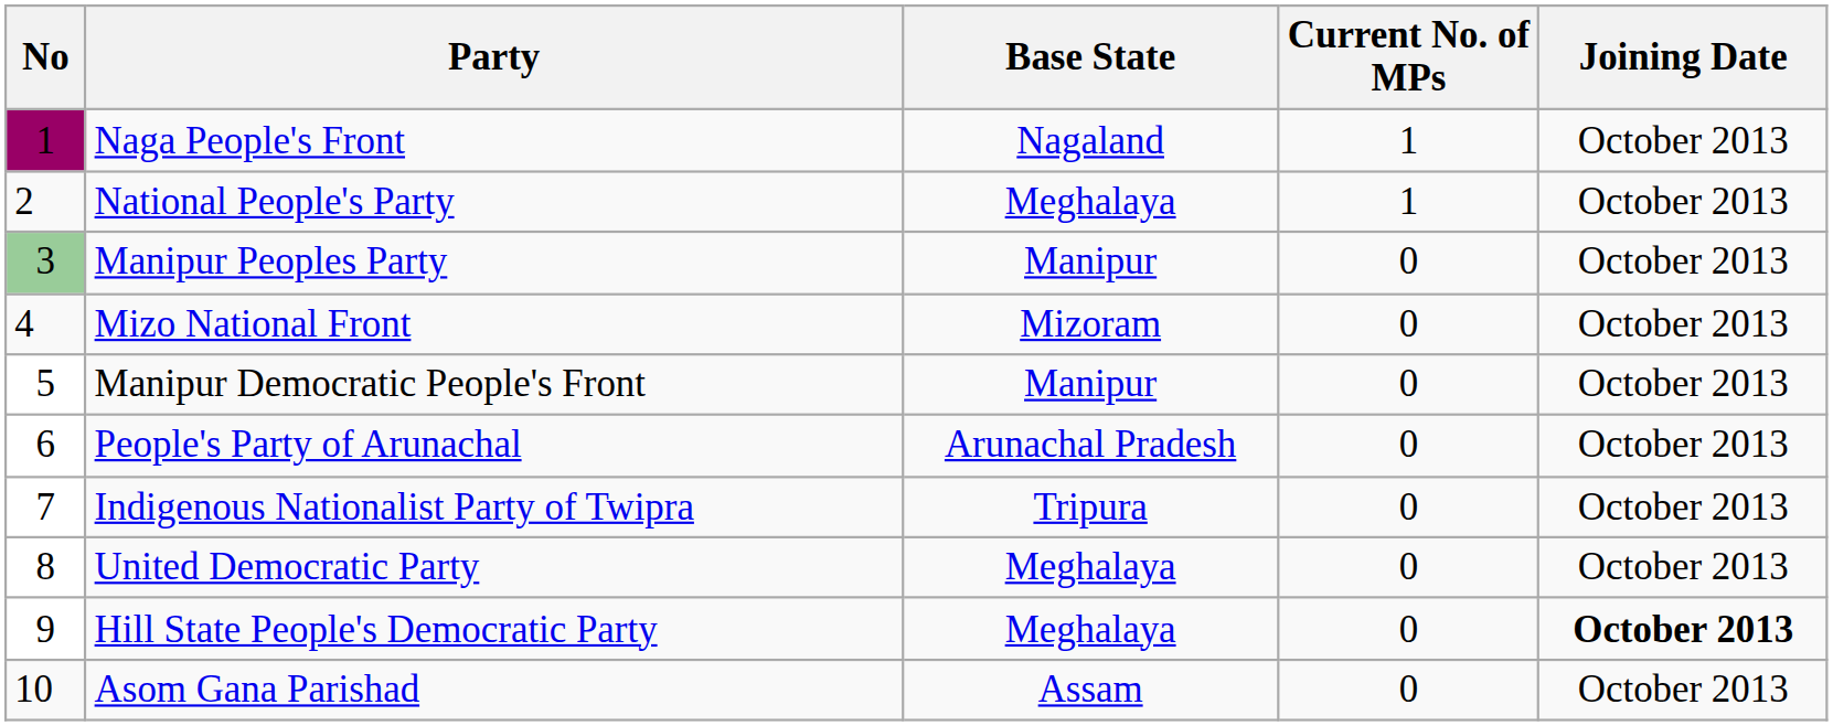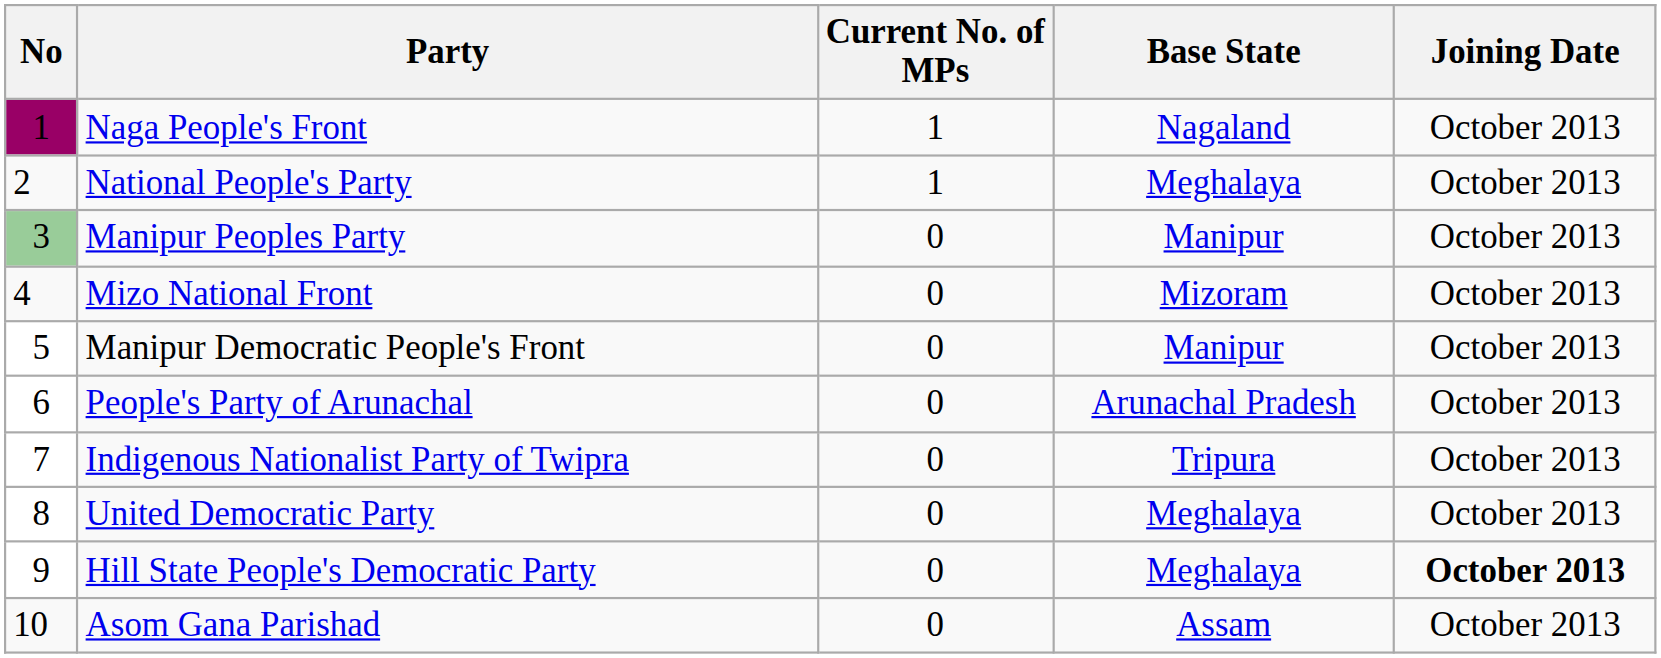columns swapped: Current No. of MPs <-> Base State
